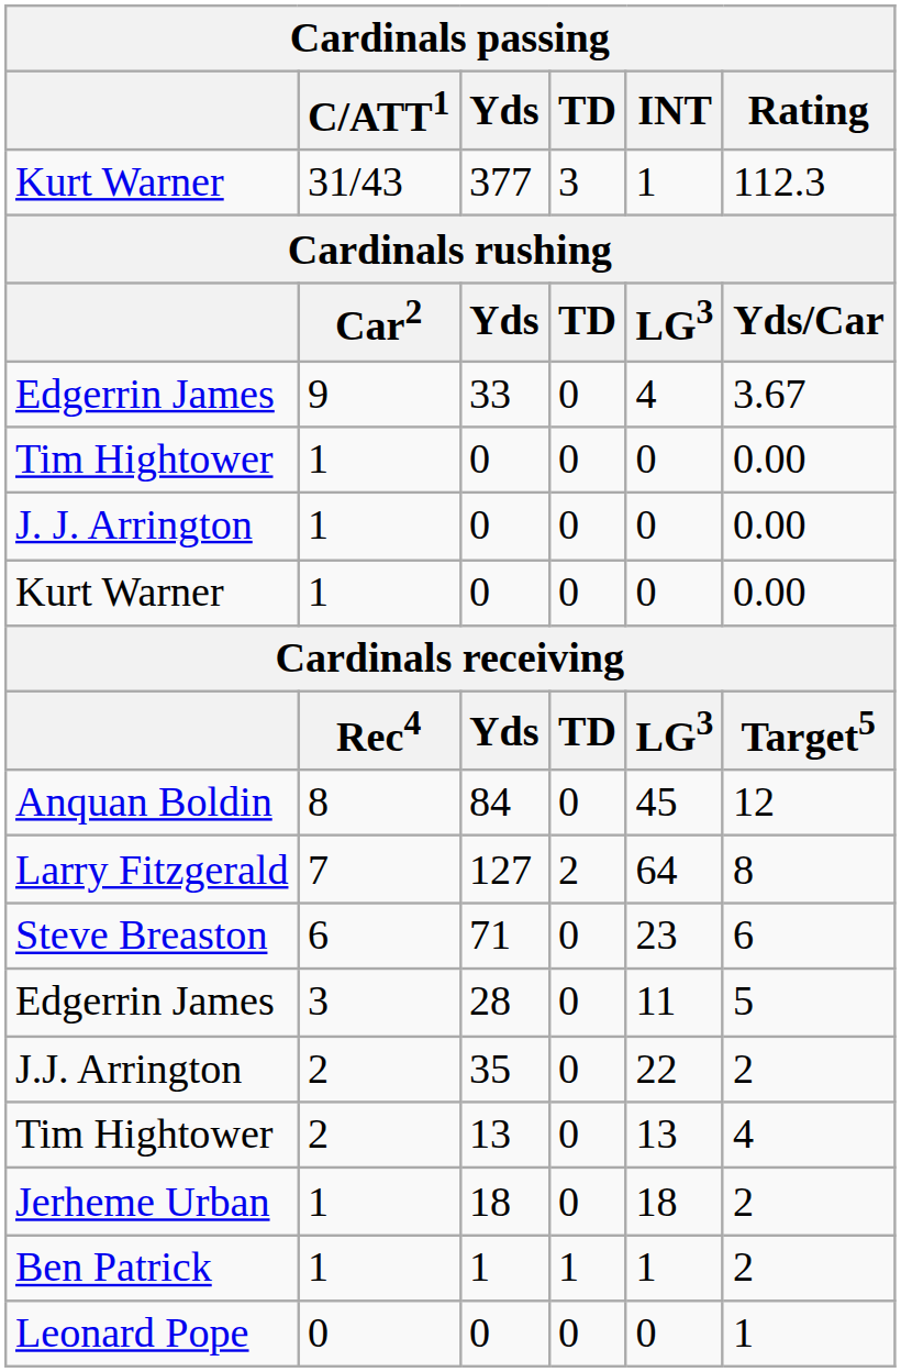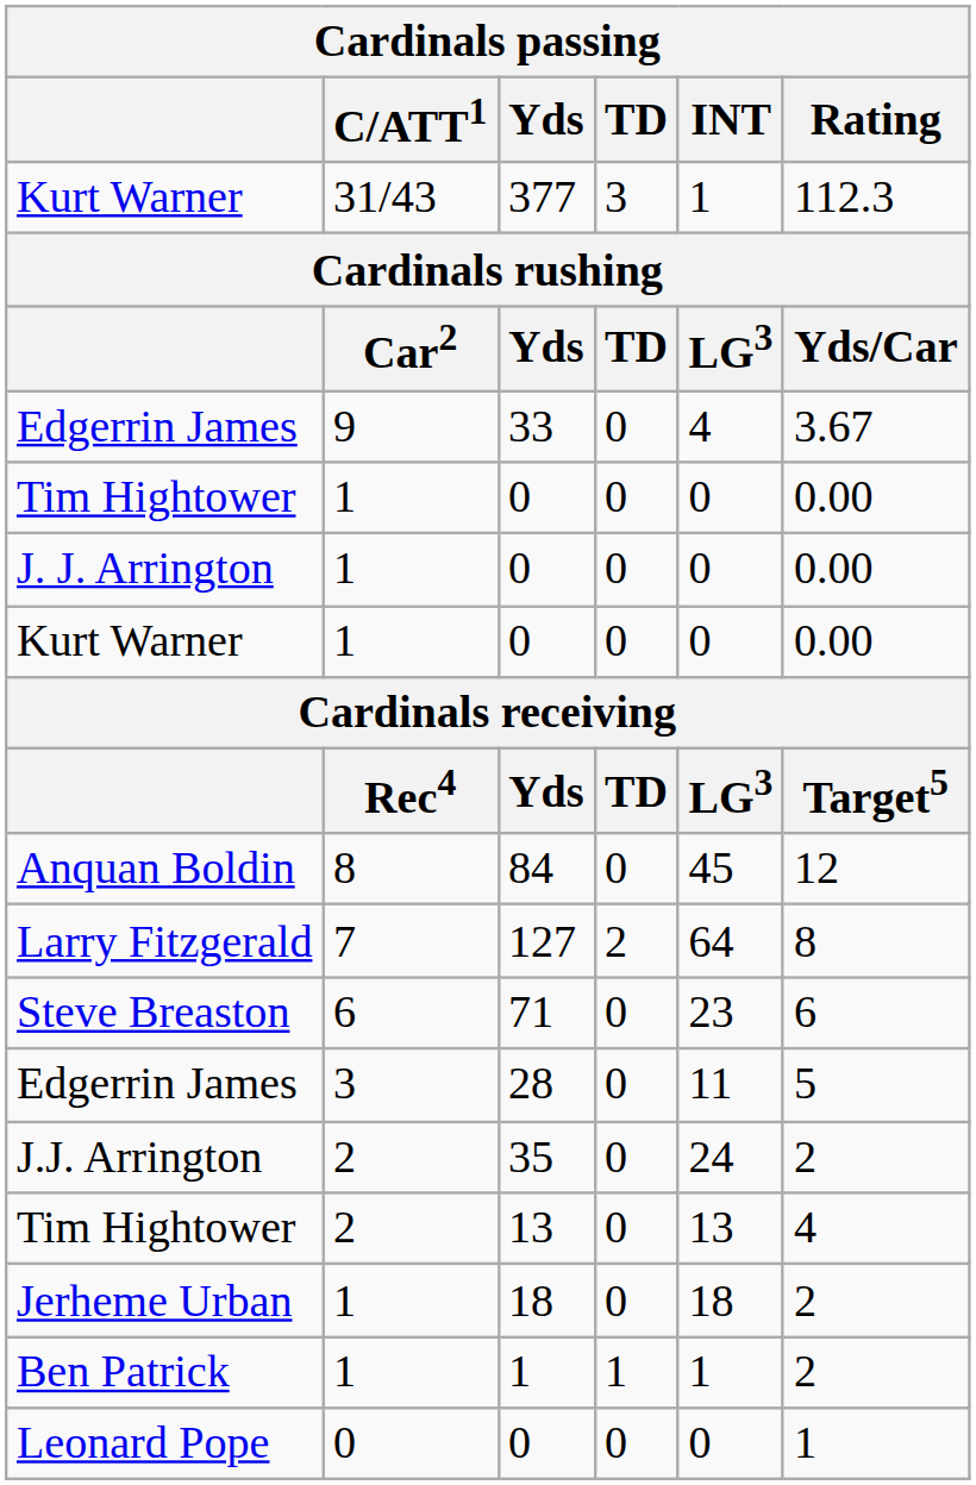J.J. Arrington | INT: 22 -> 24
